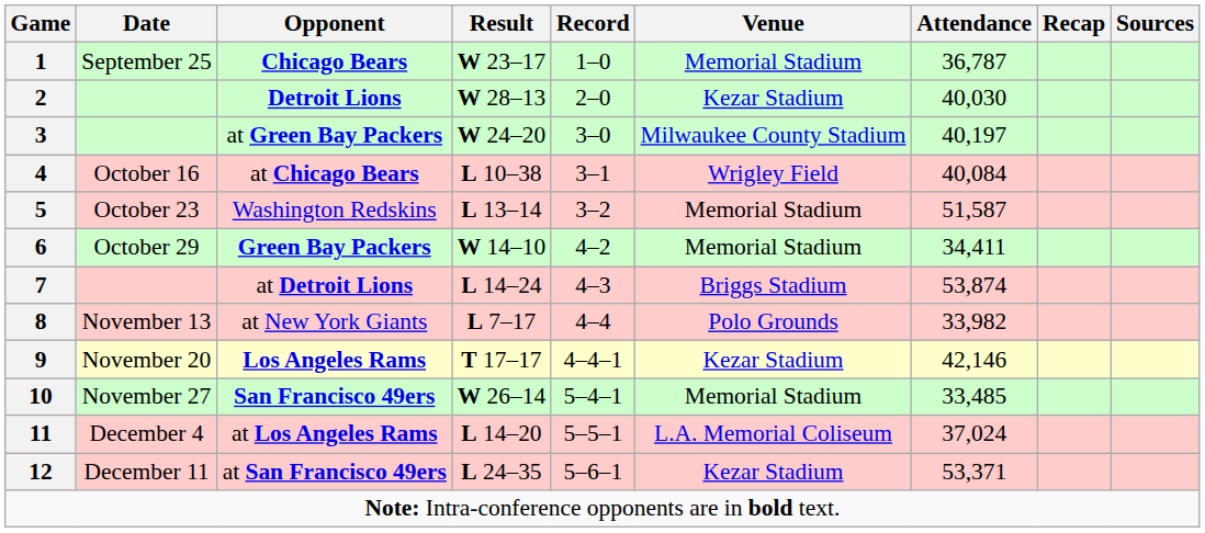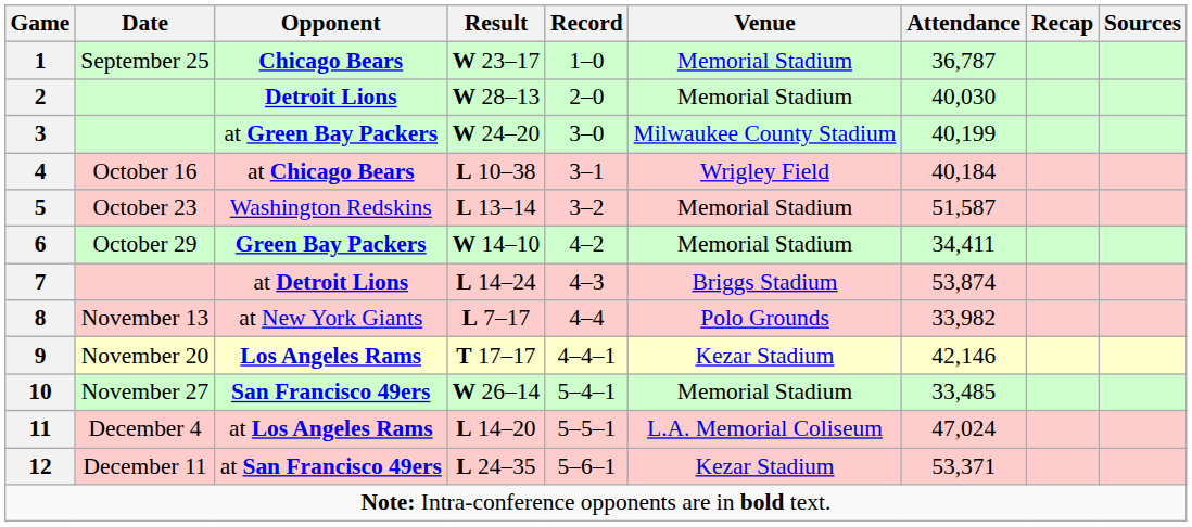2 | Venue: Kezar Stadium -> Memorial Stadium
3 | Attendance: 40,197 -> 40,199
4 | Attendance: 40,084 -> 40,184
11 | Attendance: 37,024 -> 47,024
